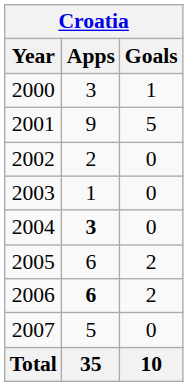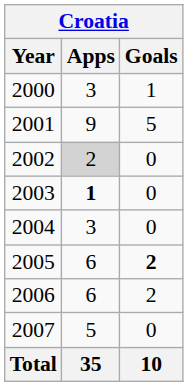2002 | Apps: no background -> lightgrey background
2003 | Apps: normal -> bold
2004 | Apps: bold -> normal
2005 | Goals: normal -> bold
2006 | Apps: bold -> normal
